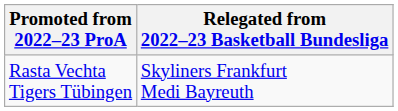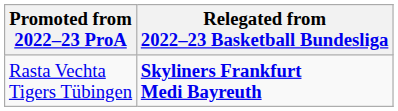Rasta Vechta Tigers Tübingen | Relegated from 2022–23 Basketball Bundesliga: normal -> bold
